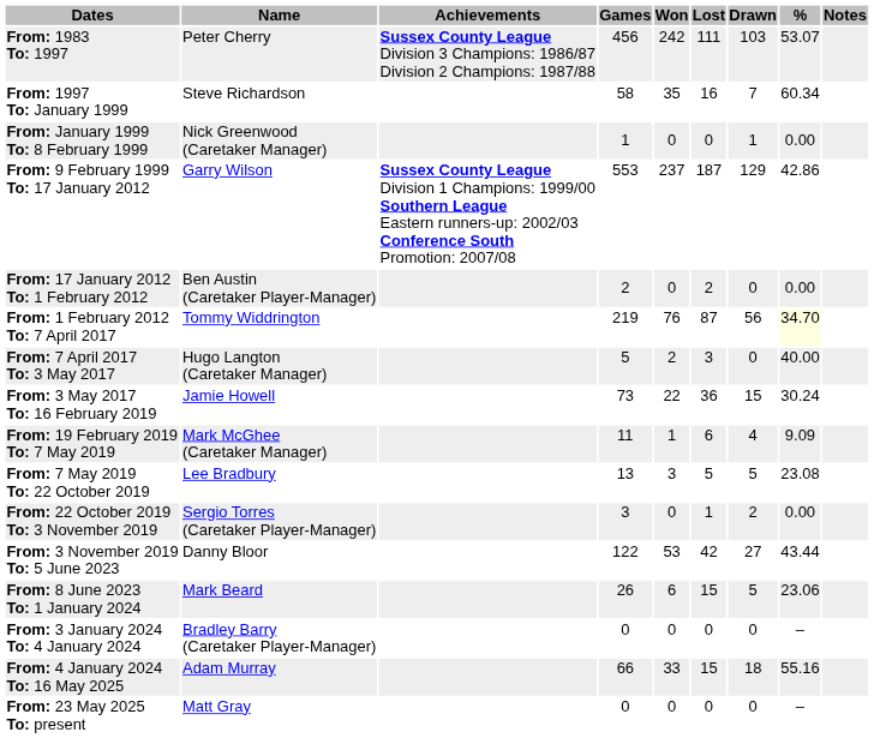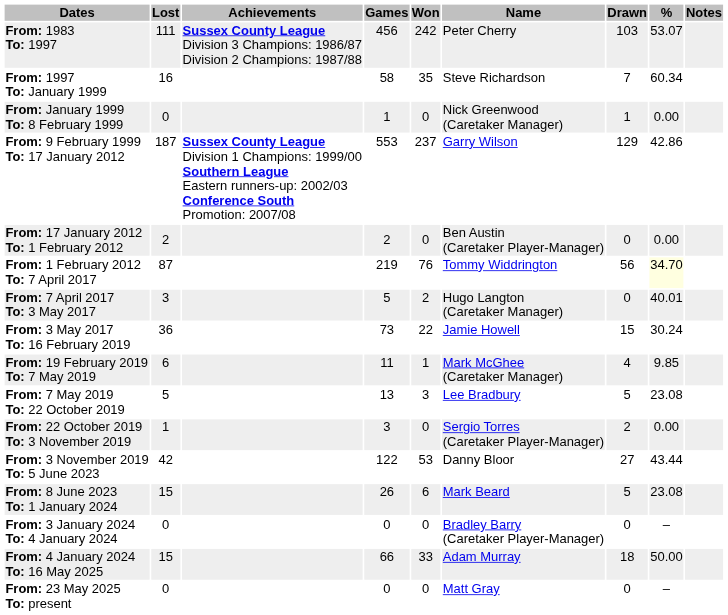columns swapped: Name <-> Lost
From: 7 April 2017 To: 3 May 2017 | %: 40.00 -> 40.01
From: 19 February 2019 To: 7 May 2019 | %: 9.09 -> 9.85
From: 8 June 2023 To: 1 January 2024 | %: 23.06 -> 23.08
From: 4 January 2024 To: 16 May 2025 | %: 55.16 -> 50.00
